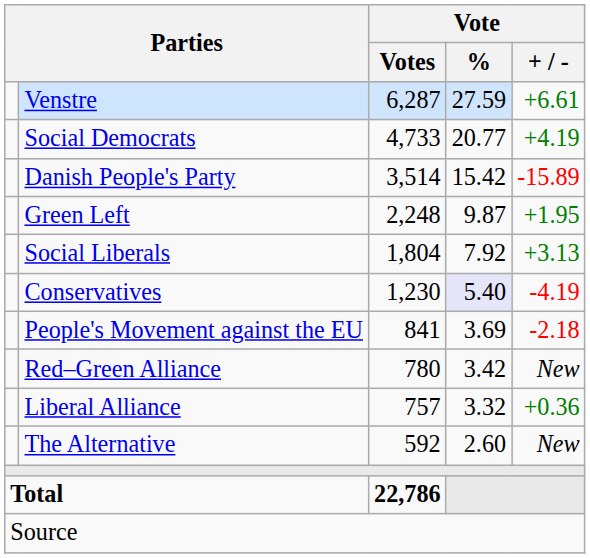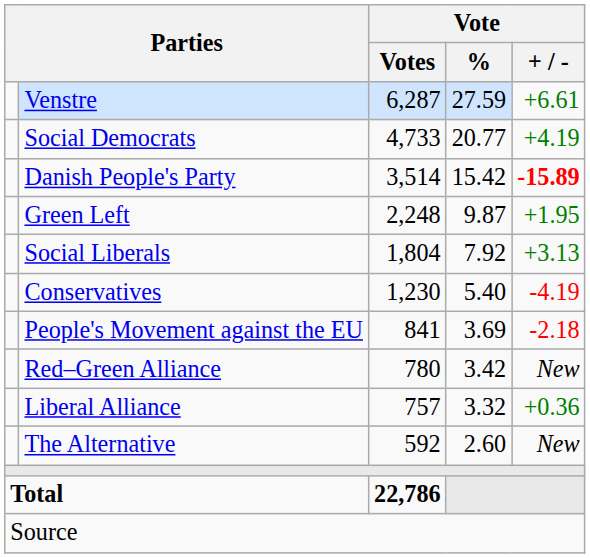Danish People's Party | Vote / + / -: normal -> bold
Conservatives | Vote / %: lavender background -> no background
